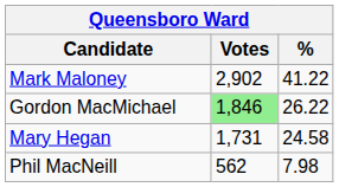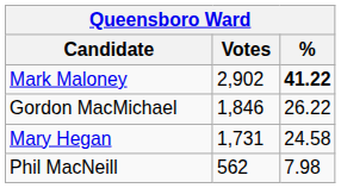Mark Maloney | %: normal -> bold
Gordon MacMichael | Votes: lightgreen background -> no background
